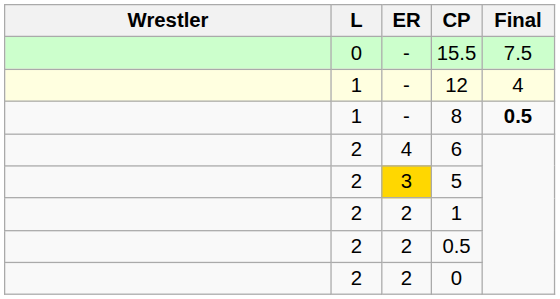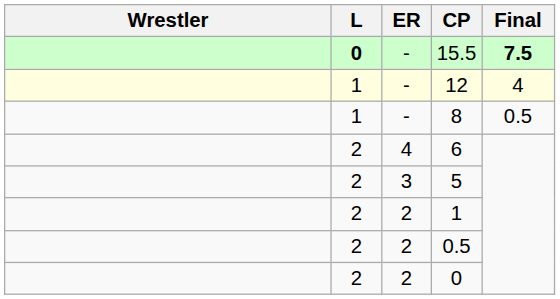15.5 | L: normal -> bold
15.5 | Final: normal -> bold
8 | Final: bold -> normal
5 | ER: gold background -> no background
